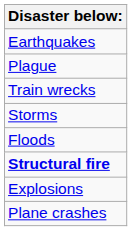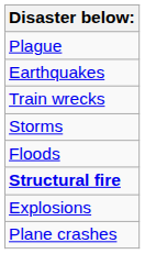row 2 | column 1: Earthquakes -> Plague
row 3 | column 1: Plague -> Earthquakes
